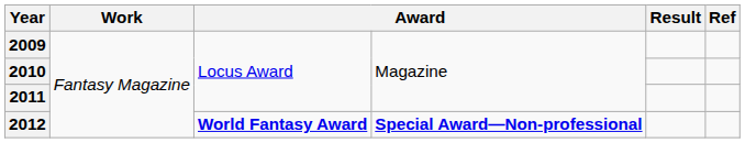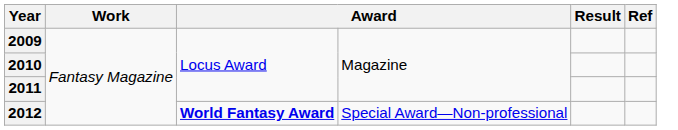2012 | column 4: bold -> normal
